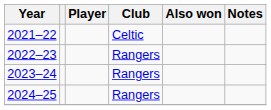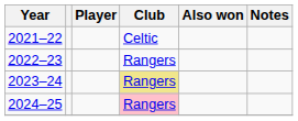2023–24 | Club: no background -> khaki background
2024–25 | Club: no background -> pink background
